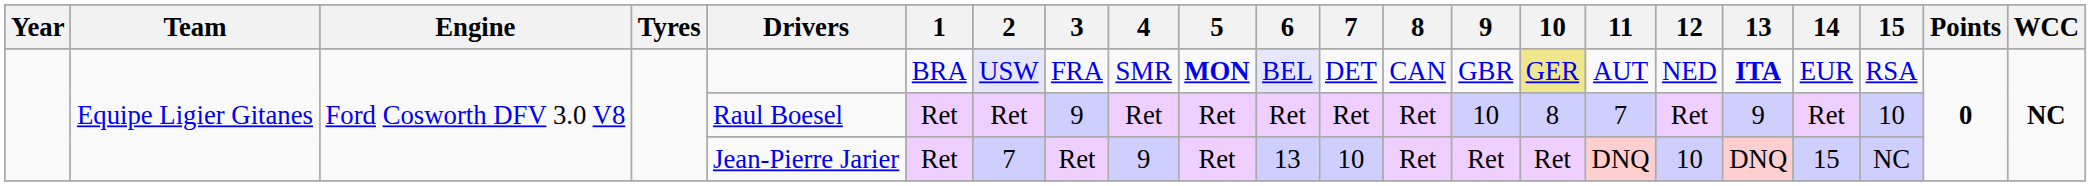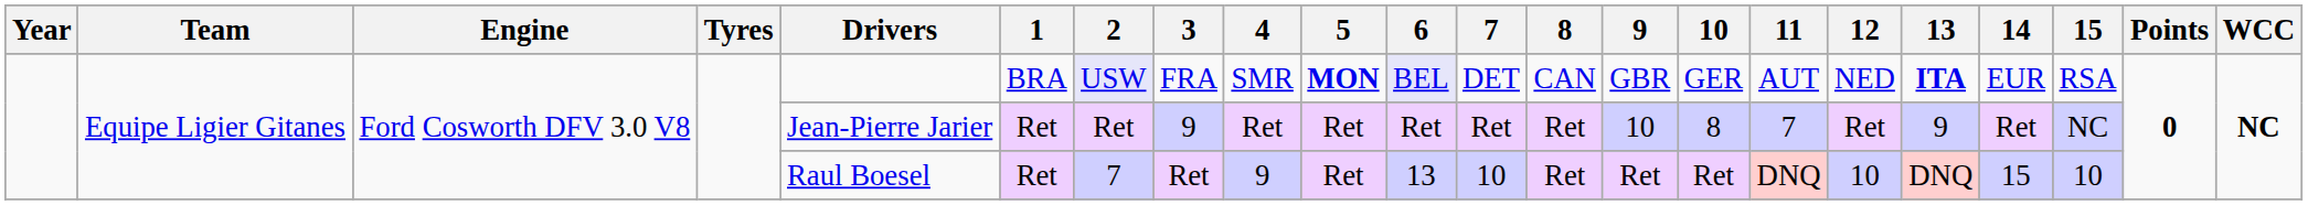row 2 | 10: khaki background -> no background
row 3 | Drivers: Raul Boesel -> Jean-Pierre Jarier
row 3 | 15: 10 -> NC
row 4 | Drivers: Jean-Pierre Jarier -> Raul Boesel
row 4 | 15: NC -> 10
